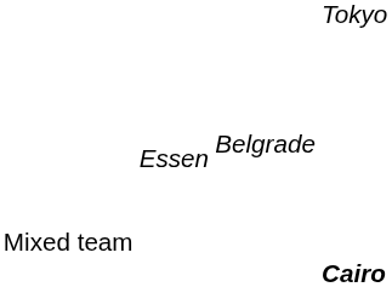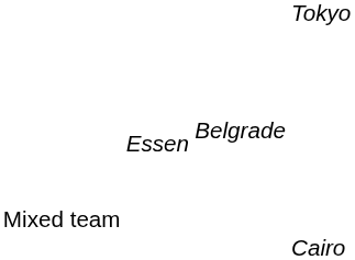row 2 | column 4: bold -> normal
